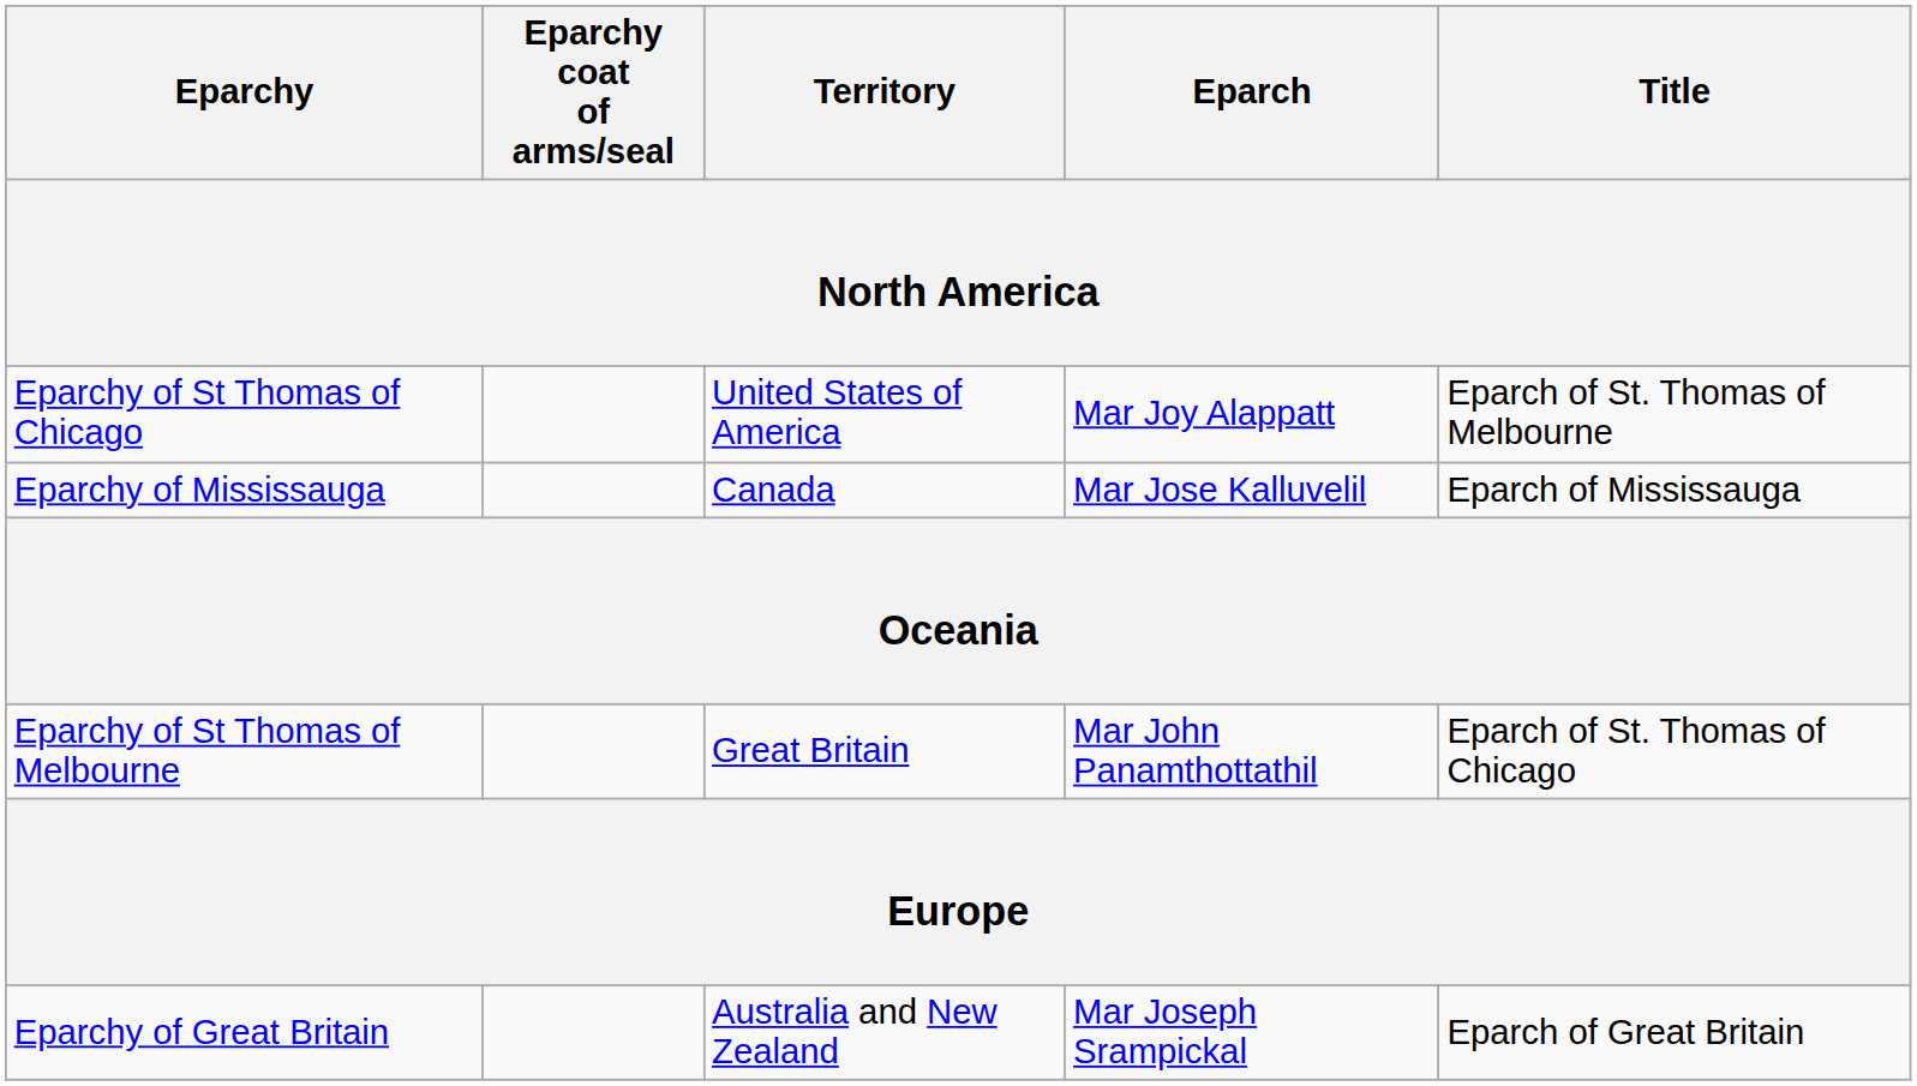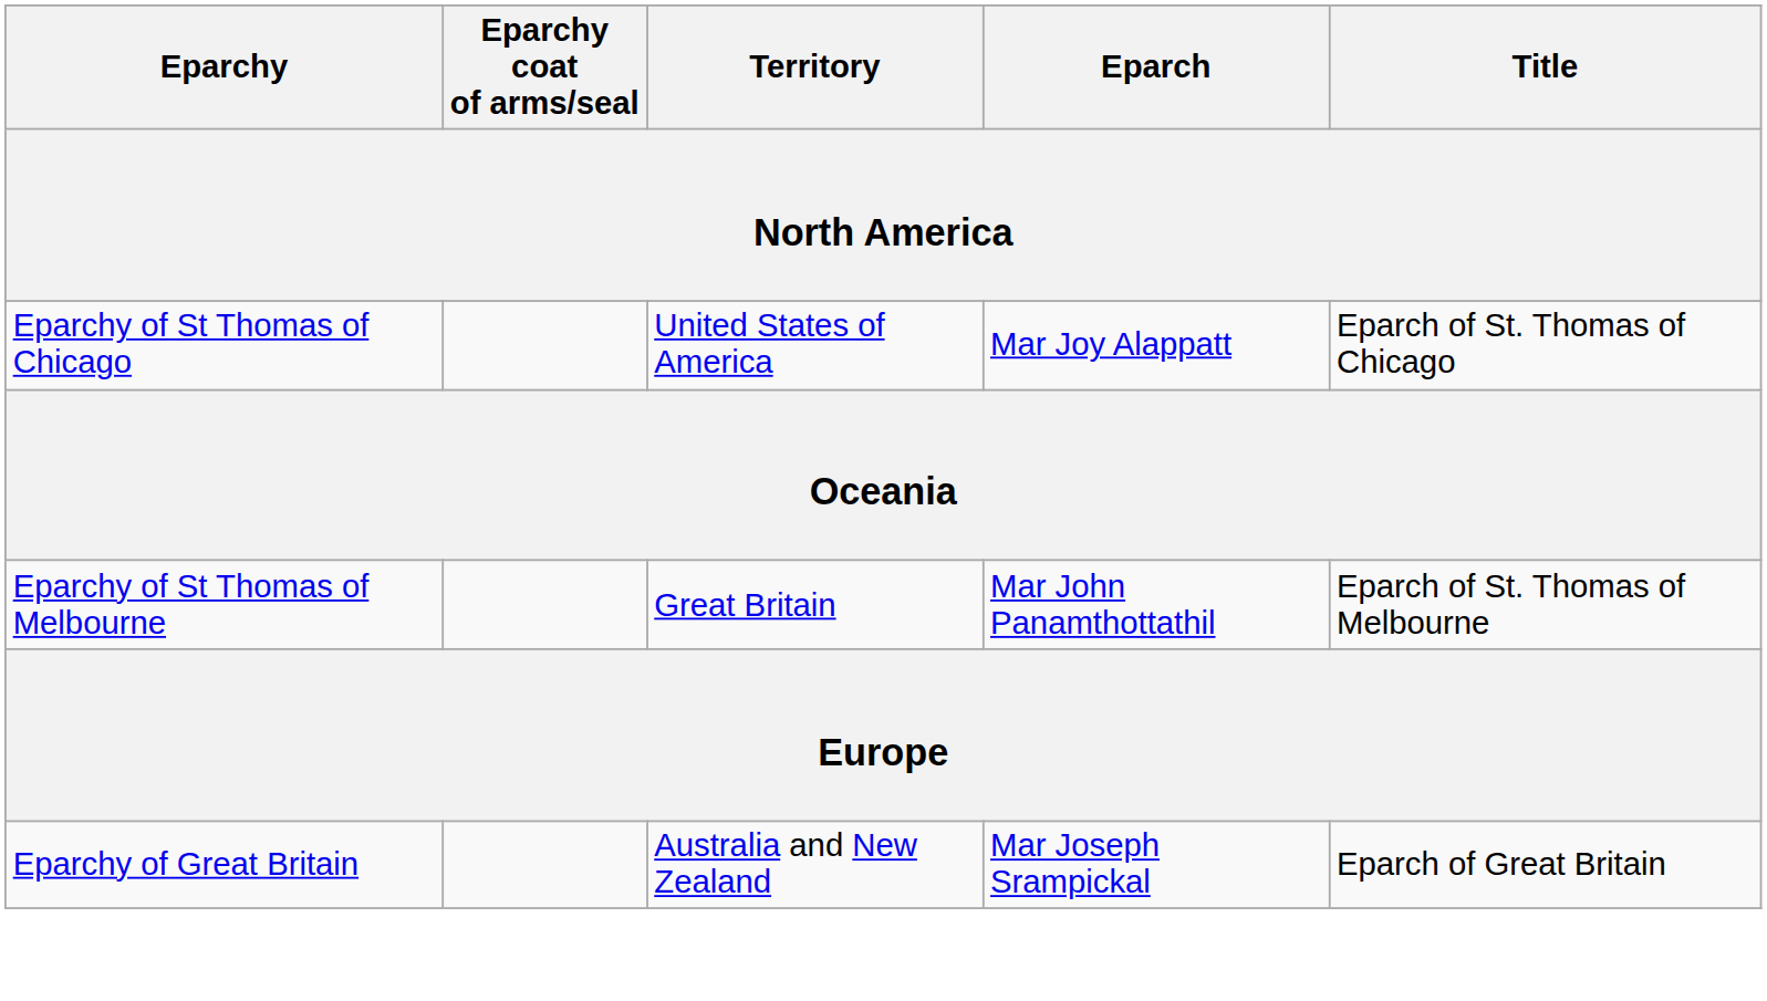Eparchy of St Thomas of Chicago | Title: Eparch of St. Thomas of Melbourne -> Eparch of St. Thomas of Chicago
- row: Eparchy of Mississauga | Canada | Mar Jose Kalluvelil | Eparch of Mississauga
Eparchy of St Thomas of Melbourne | Title: Eparch of St. Thomas of Chicago -> Eparch of St. Thomas of Melbourne
